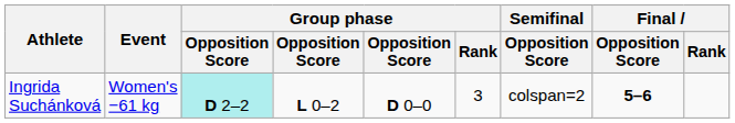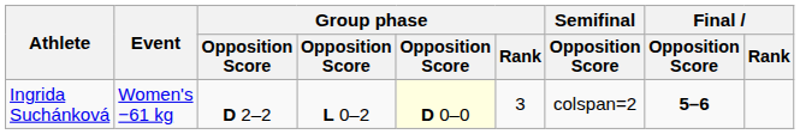Ingrida Suchánková | column 3: paleturquoise background -> no background
Ingrida Suchánková | column 5: no background -> lightyellow background
